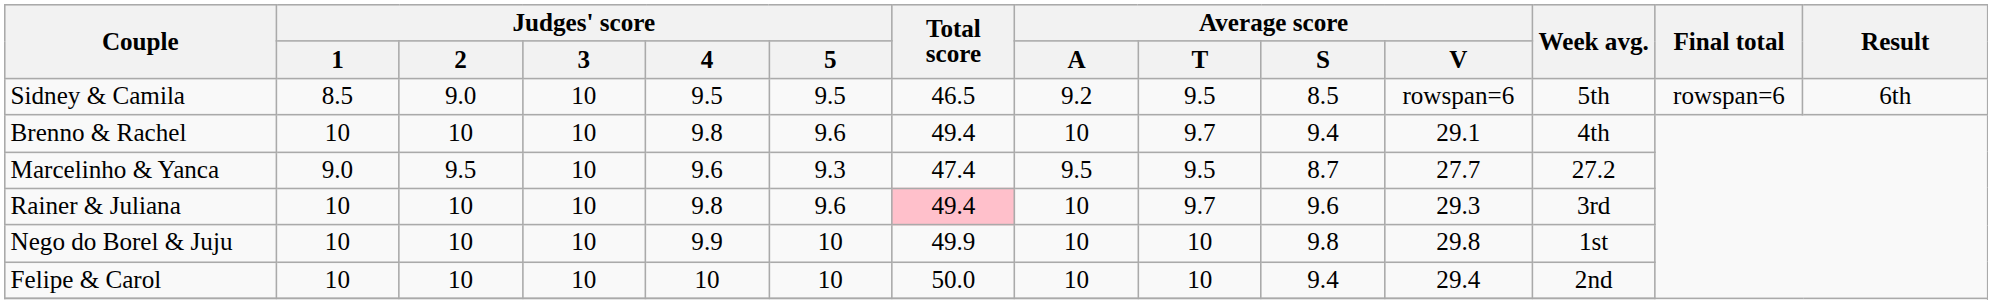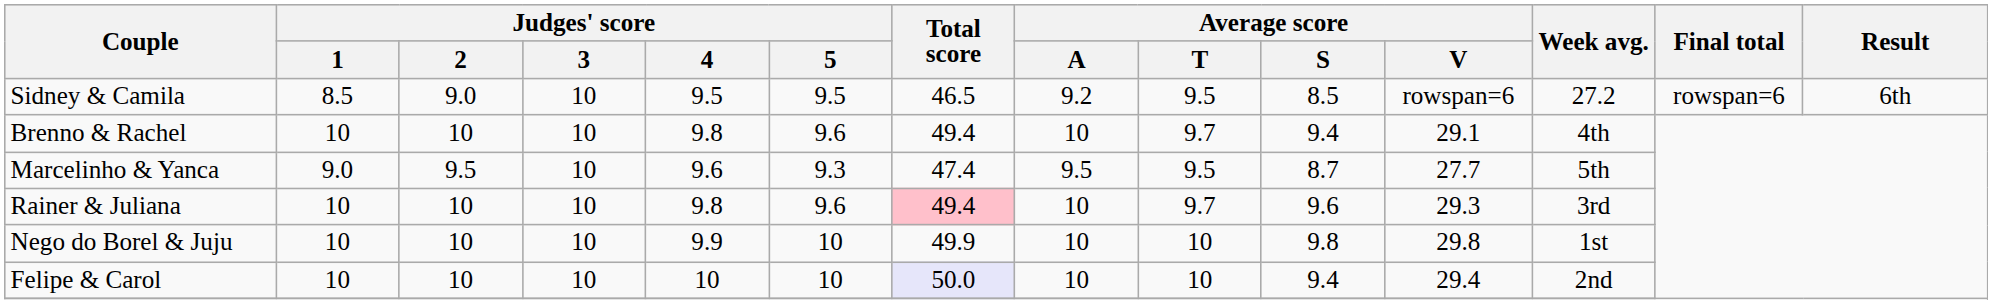Sidney & Camila | Week avg.: 5th -> 27.2
Marcelinho & Yanca | Week avg.: 27.2 -> 5th
Felipe & Carol | Total score: no background -> lavender background
